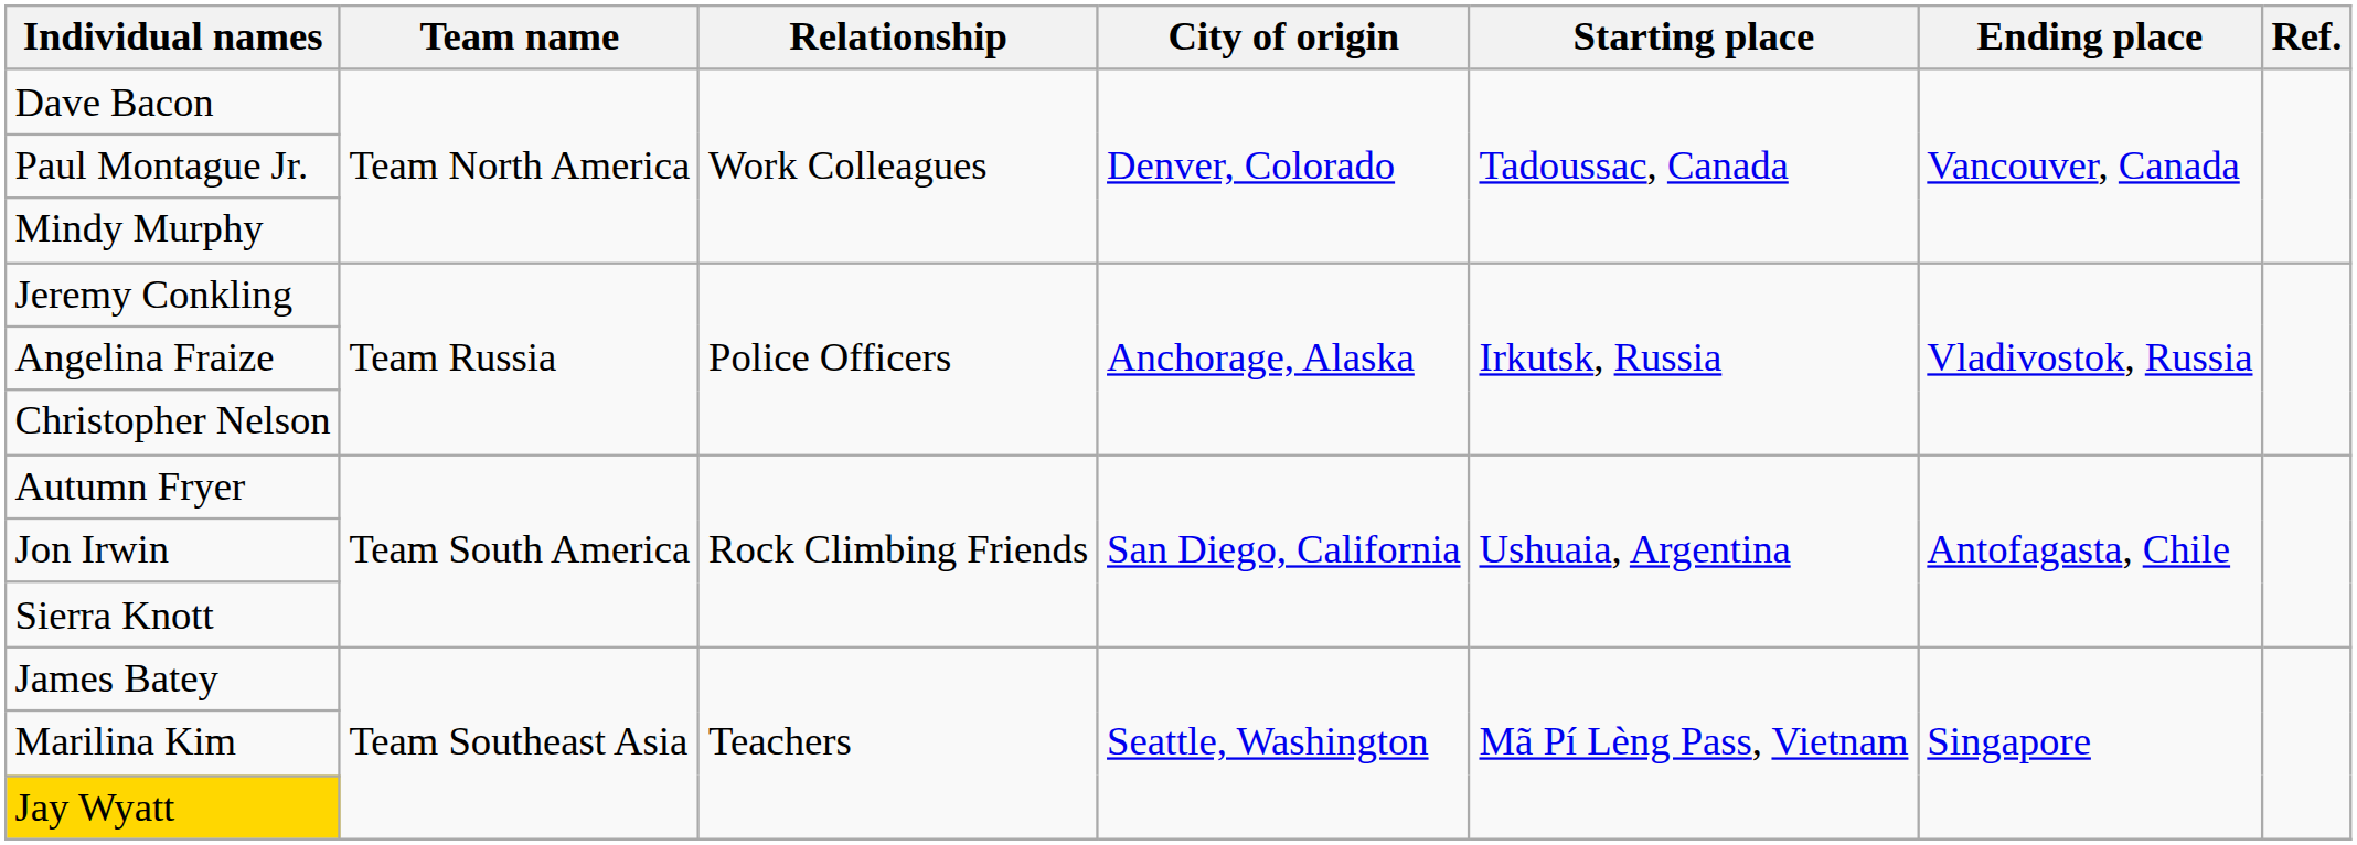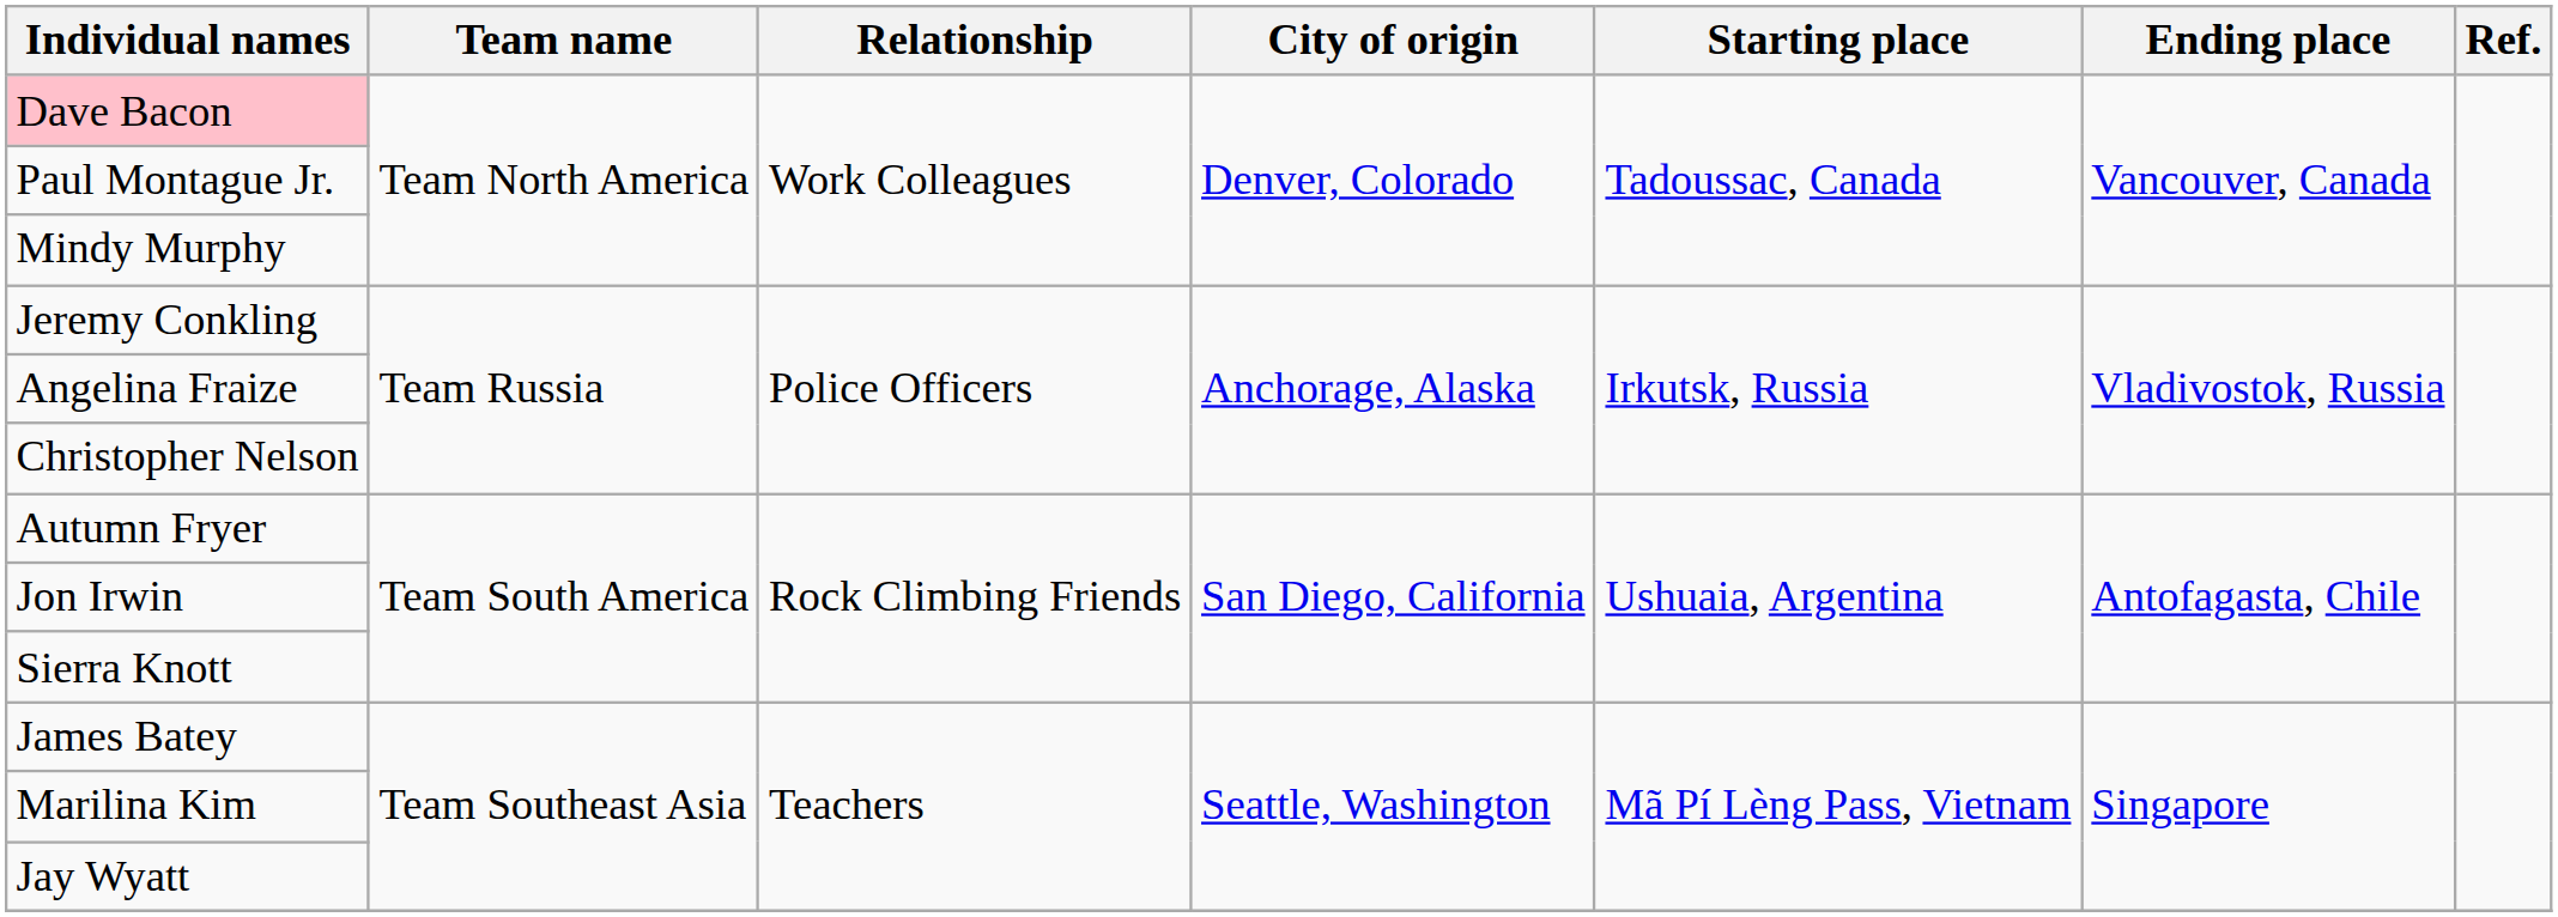Dave Bacon | Individual names: no background -> pink background
Jay Wyatt | Individual names: gold background -> no background
